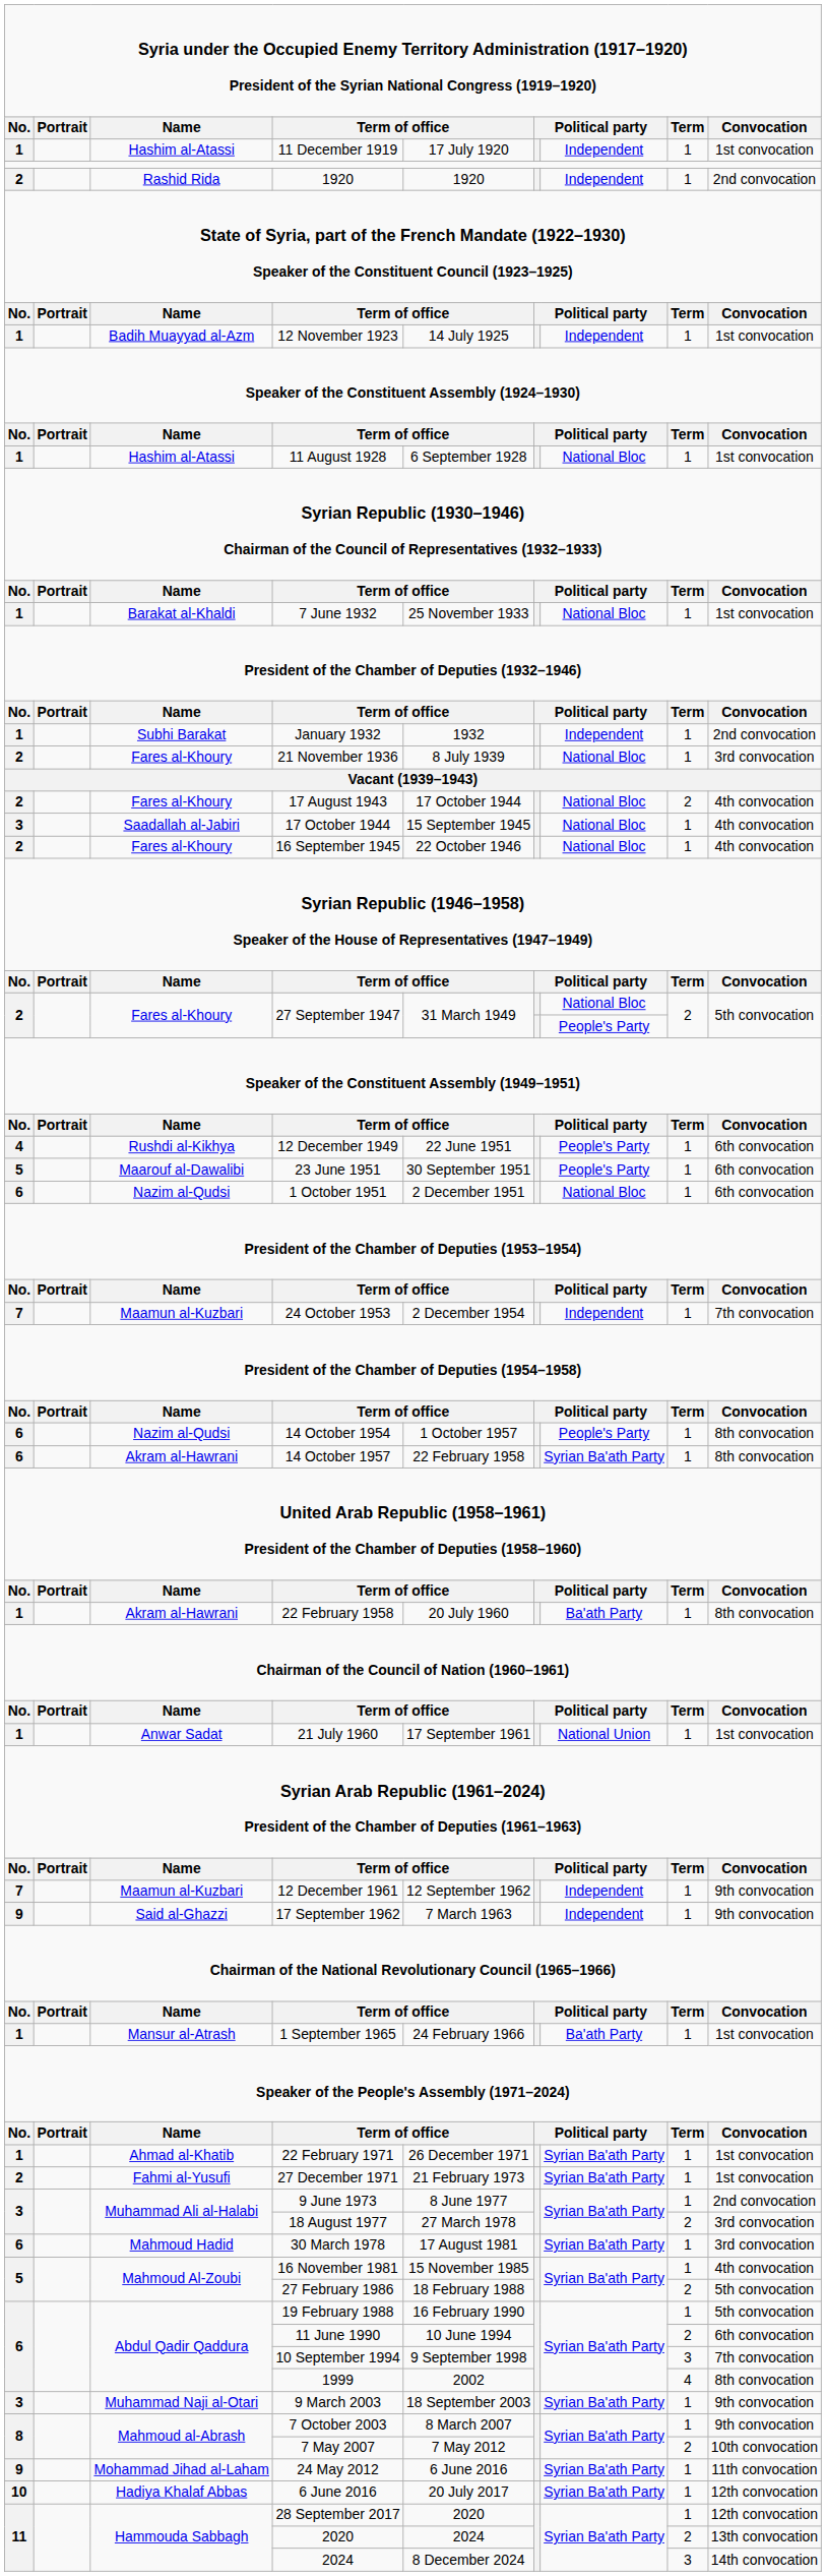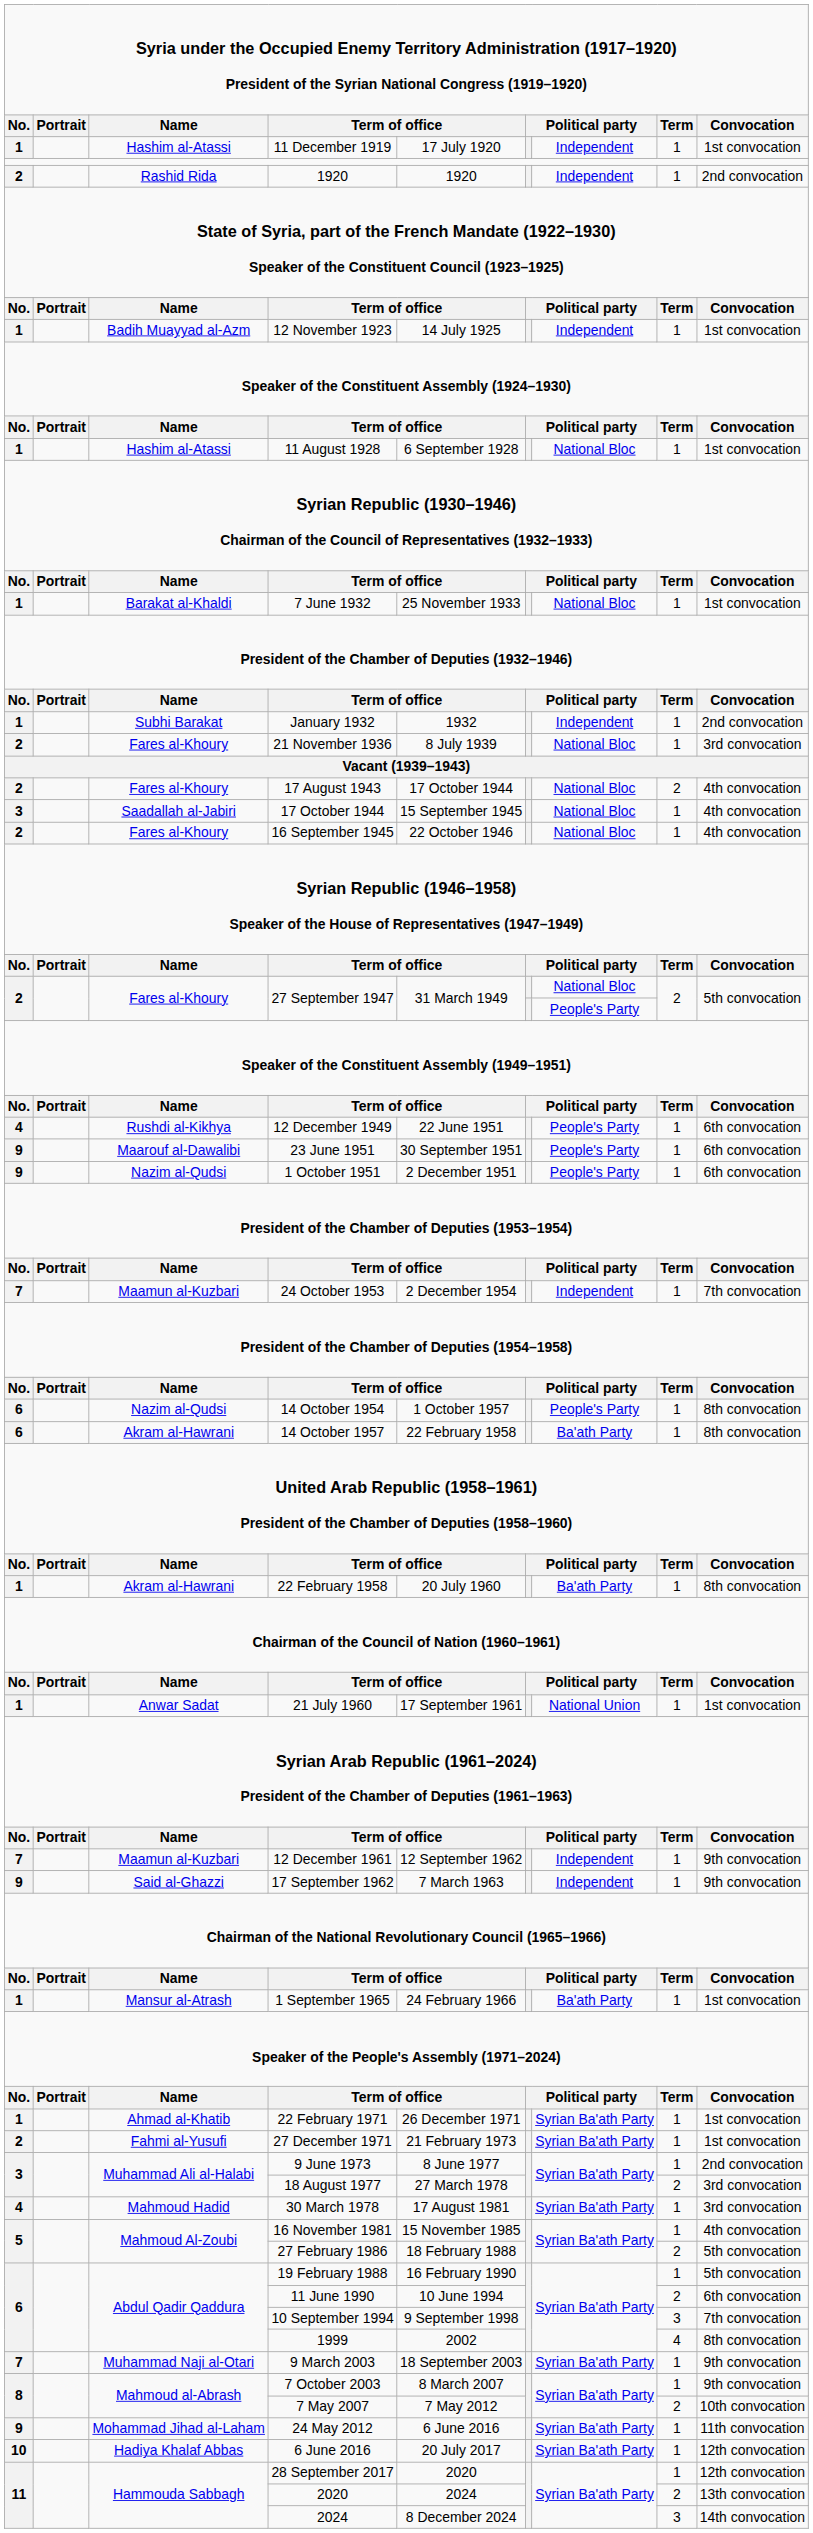23 June 1951 | column 1: 5 -> 9
1 October 1951 | column 1: 6 -> 9
1 October 1951 | column 7: National Bloc -> People's Party
14 October 1957 | column 7: Syrian Ba'ath Party -> Ba'ath Party
30 March 1978 | column 1: 6 -> 4
9 March 2003 | column 1: 3 -> 7
